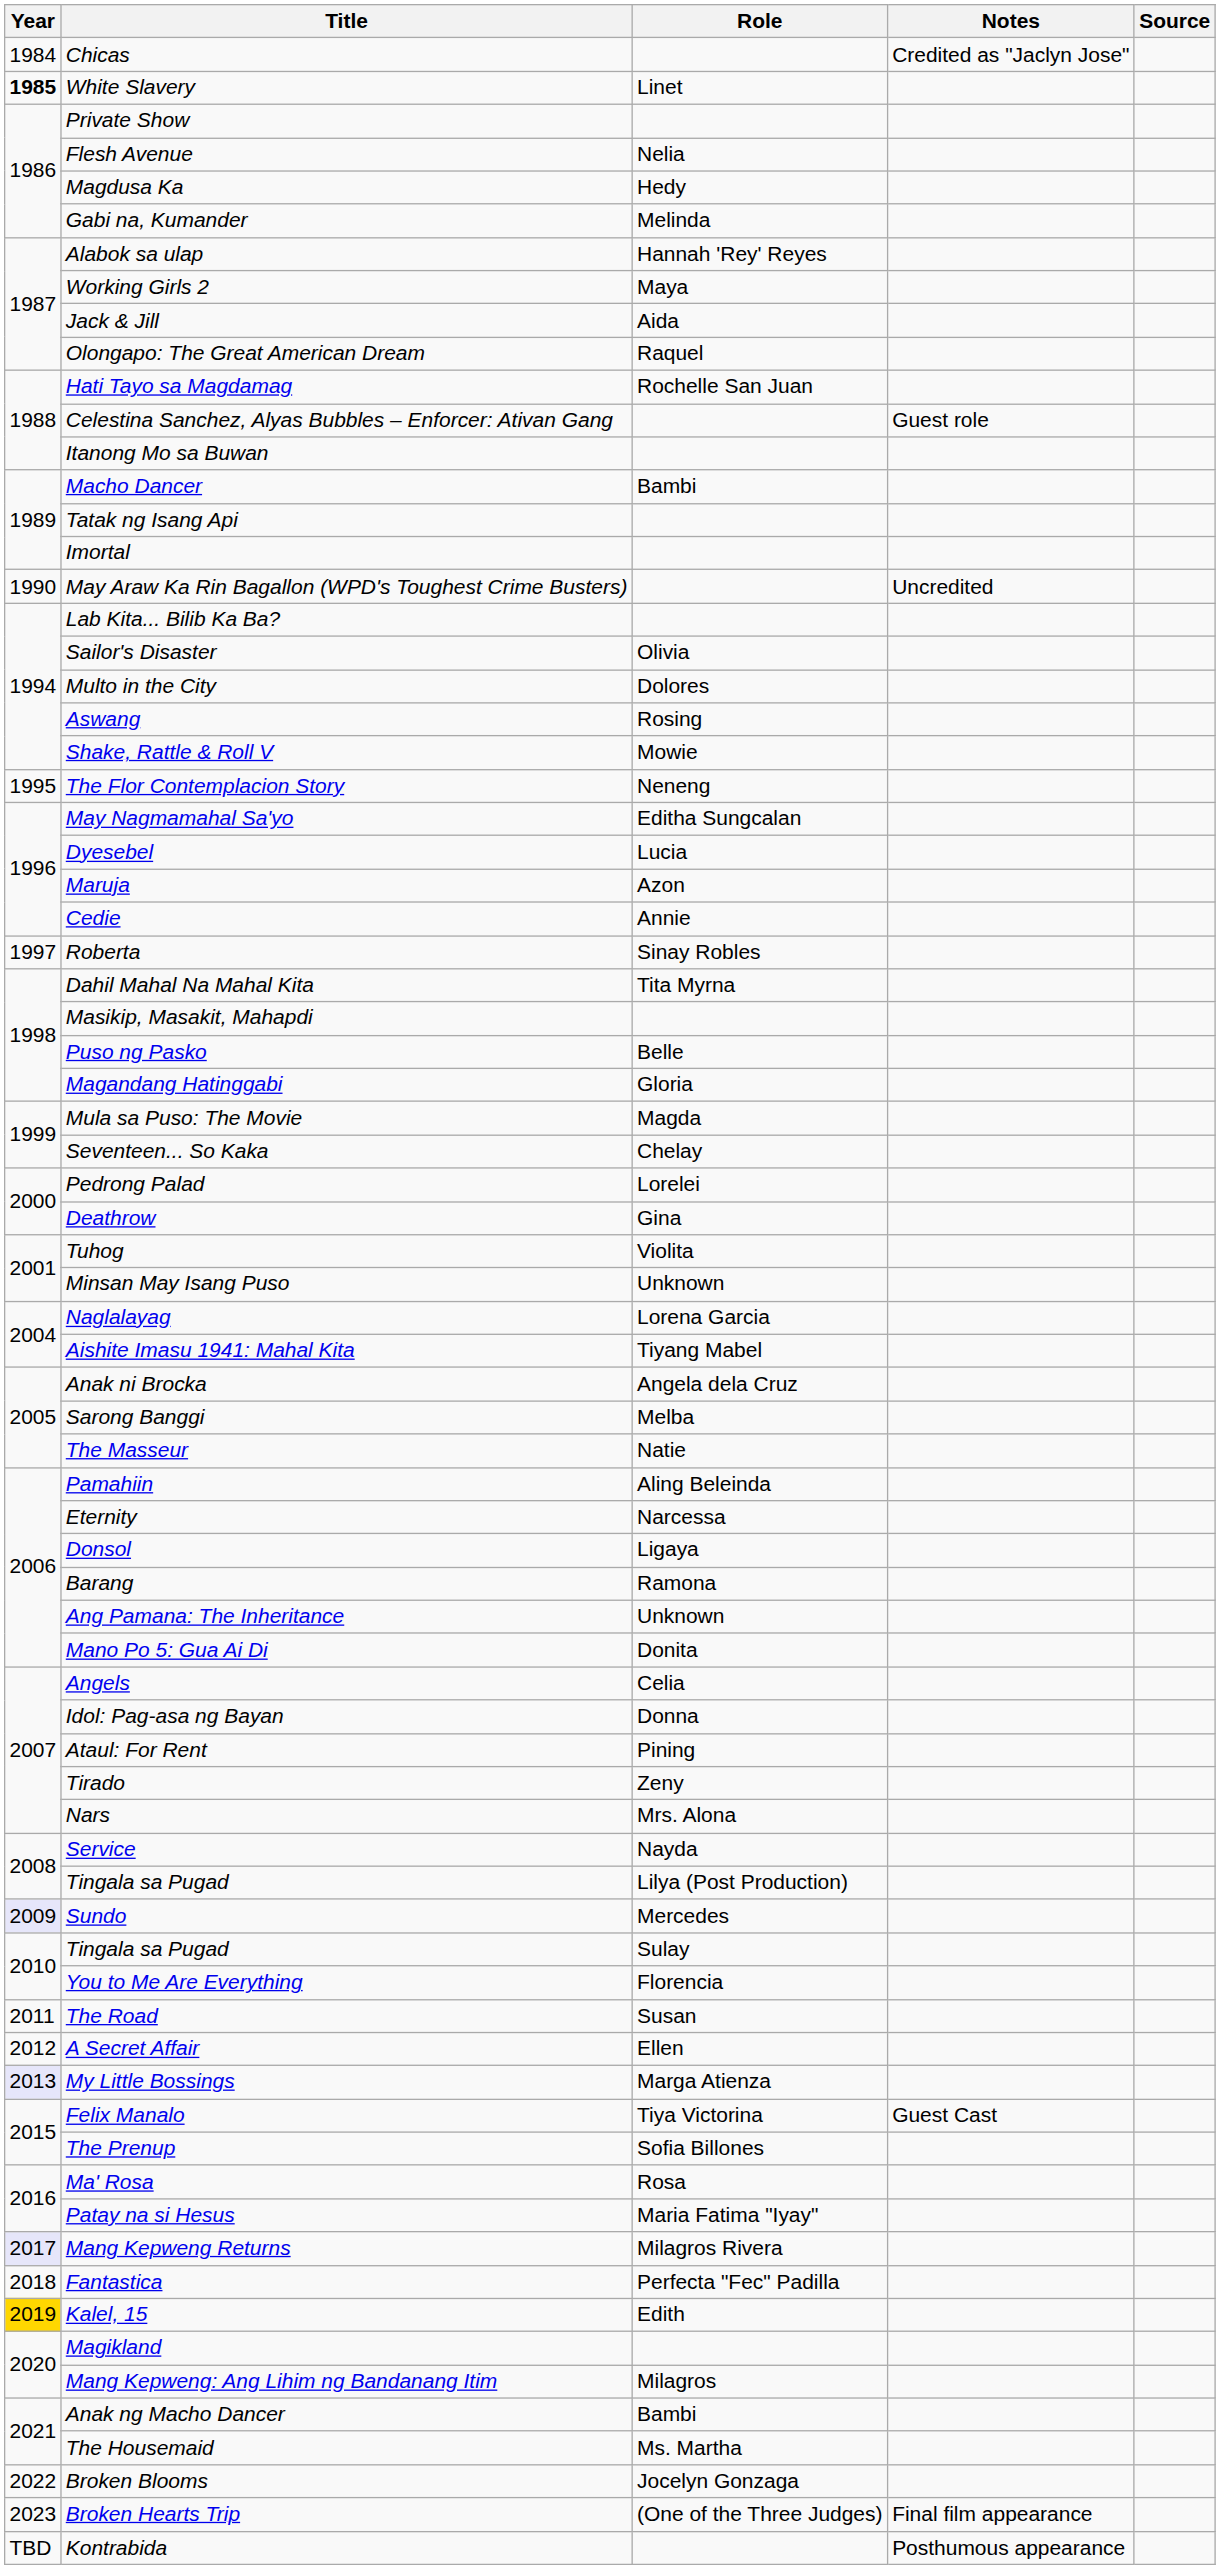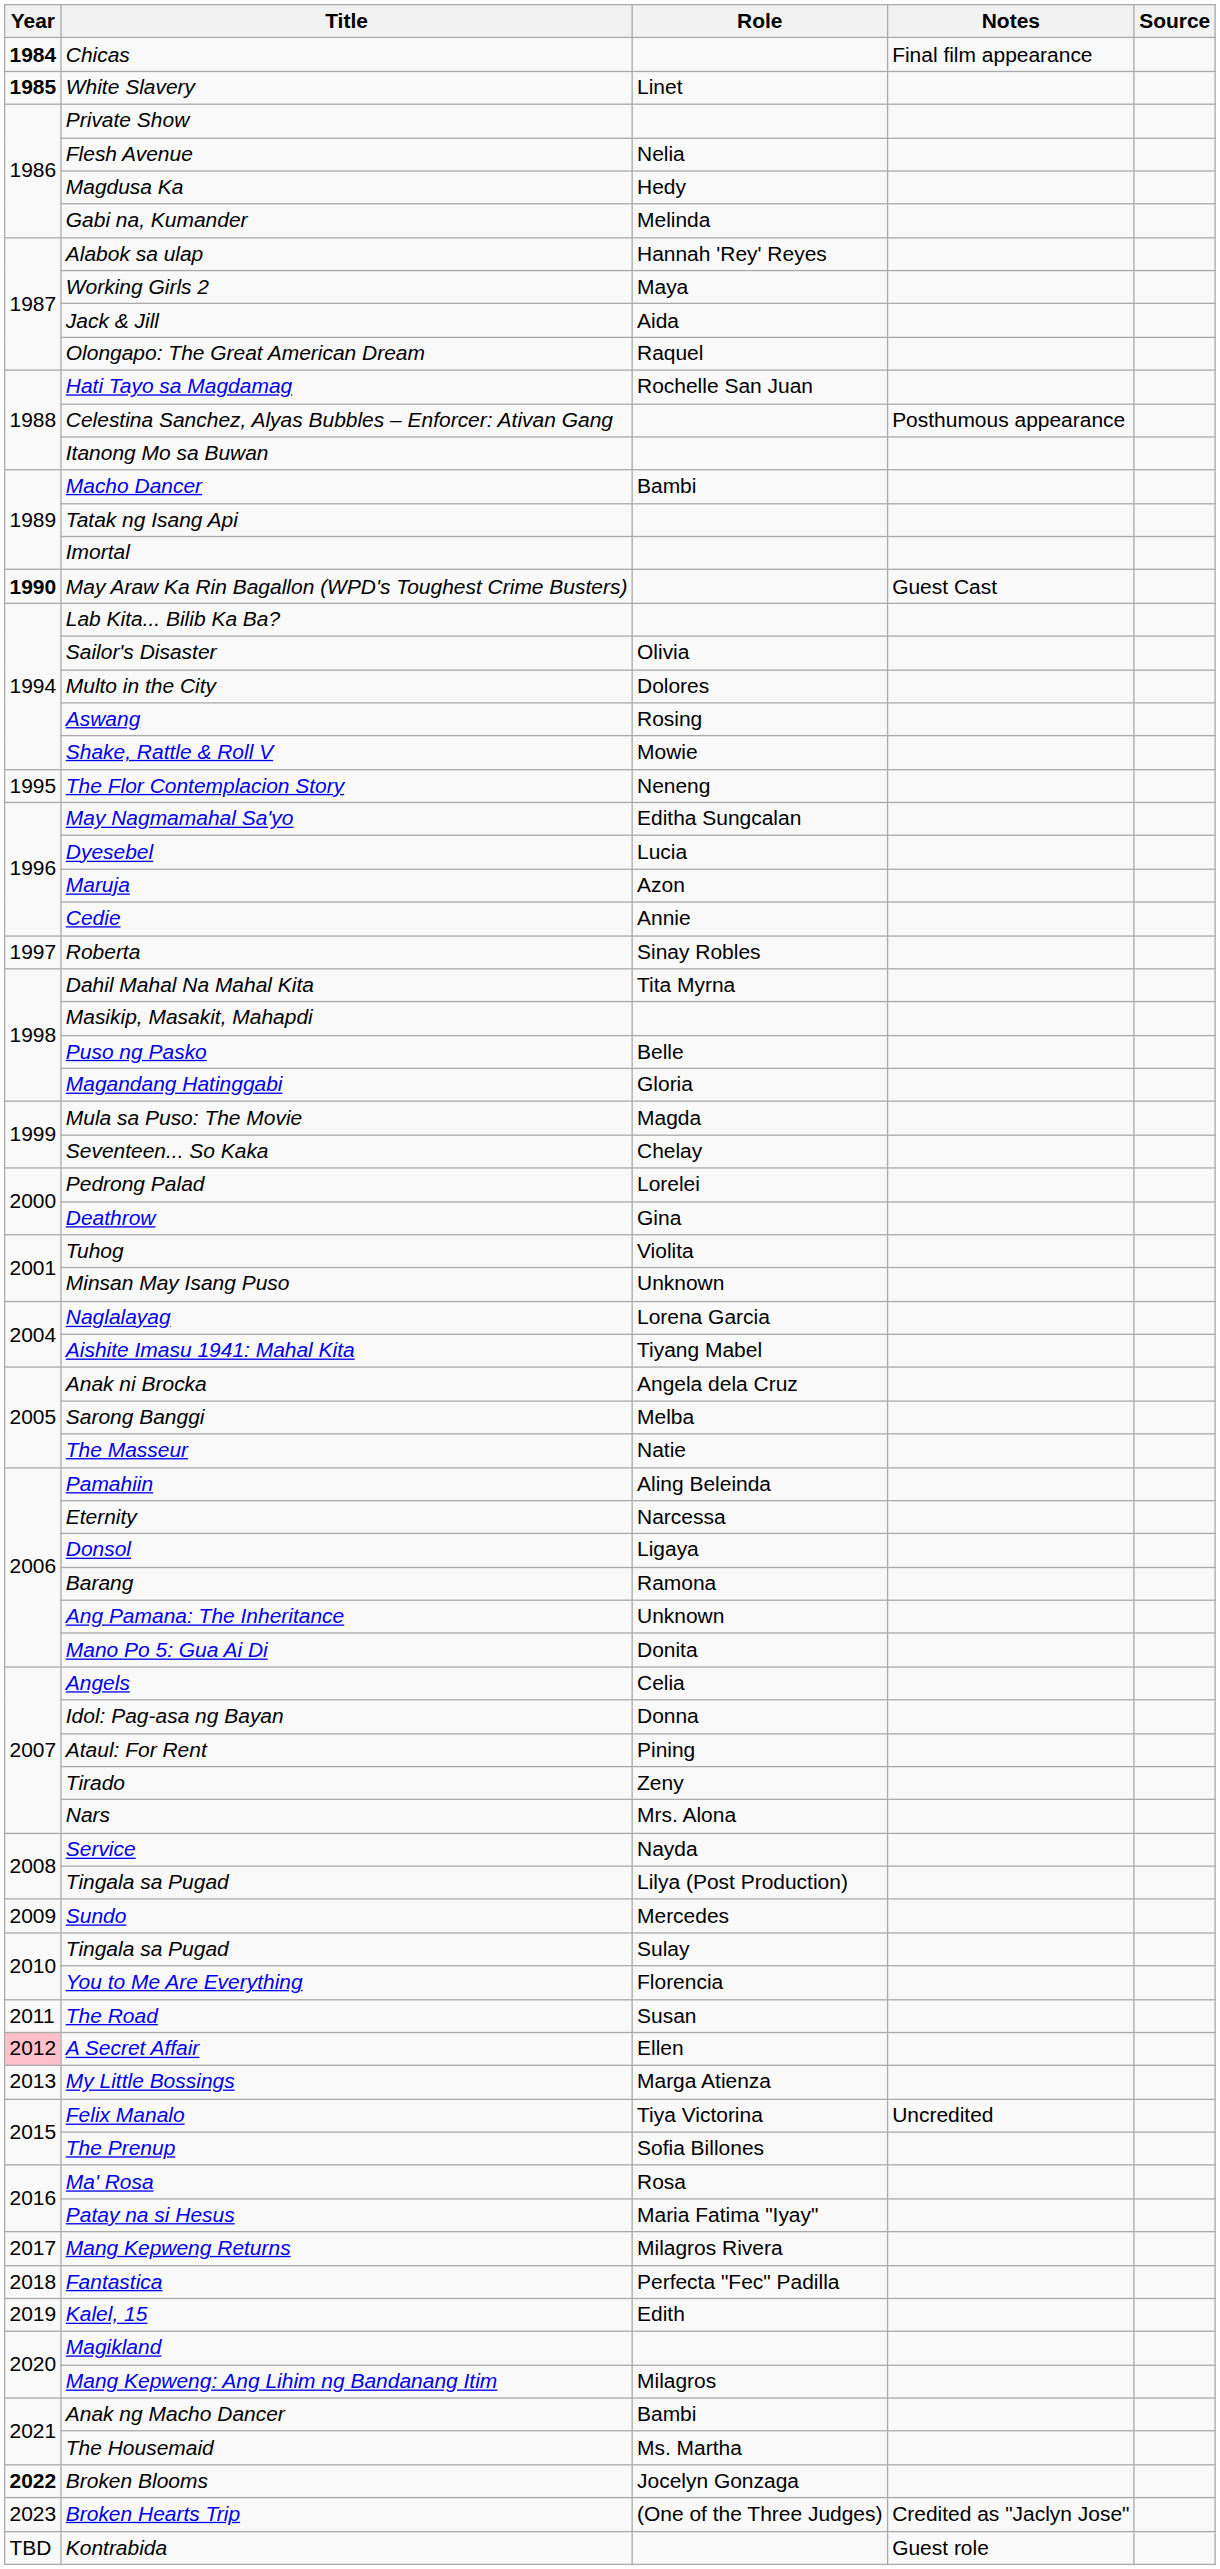Chicas | Year: normal -> bold
Chicas | Notes: Credited as "Jaclyn Jose" -> Final film appearance
Celestina Sanchez, Alyas Bubbles – Enforcer: Ativan Gang | Notes: Guest role -> Posthumous appearance
May Araw Ka Rin Bagallon (WPD's Toughest Crime Busters) | Year: normal -> bold
May Araw Ka Rin Bagallon (WPD's Toughest Crime Busters) | Notes: Uncredited -> Guest Cast
Sundo | Year: lavender background -> no background
A Secret Affair | Year: no background -> pink background
My Little Bossings | Year: lavender background -> no background
Felix Manalo | Notes: Guest Cast -> Uncredited
Mang Kepweng Returns | Year: lavender background -> no background
Kalel, 15 | Year: gold background -> no background
Broken Blooms | Year: normal -> bold
Broken Hearts Trip | Notes: Final film appearance -> Credited as "Jaclyn Jose"
Kontrabida | Notes: Posthumous appearance -> Guest role
